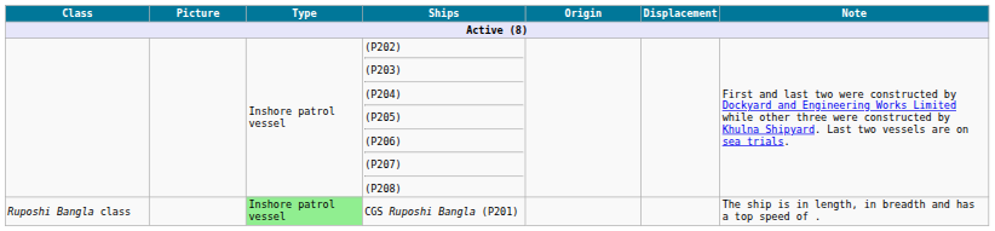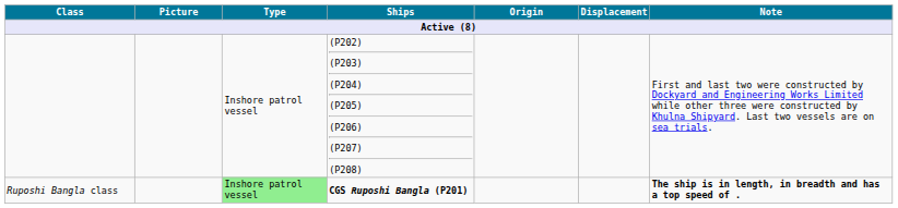Ruposhi Bangla class | Ships: normal -> bold
Ruposhi Bangla class | Note: normal -> bold
